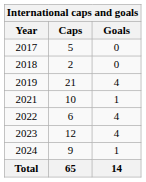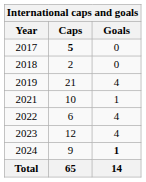2017 | Caps: normal -> bold
2024 | Goals: normal -> bold
